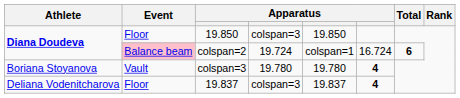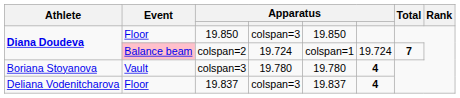colspan=2 | column 6: 16.724 -> 19.724
colspan=2 | Total: 6 -> 7
